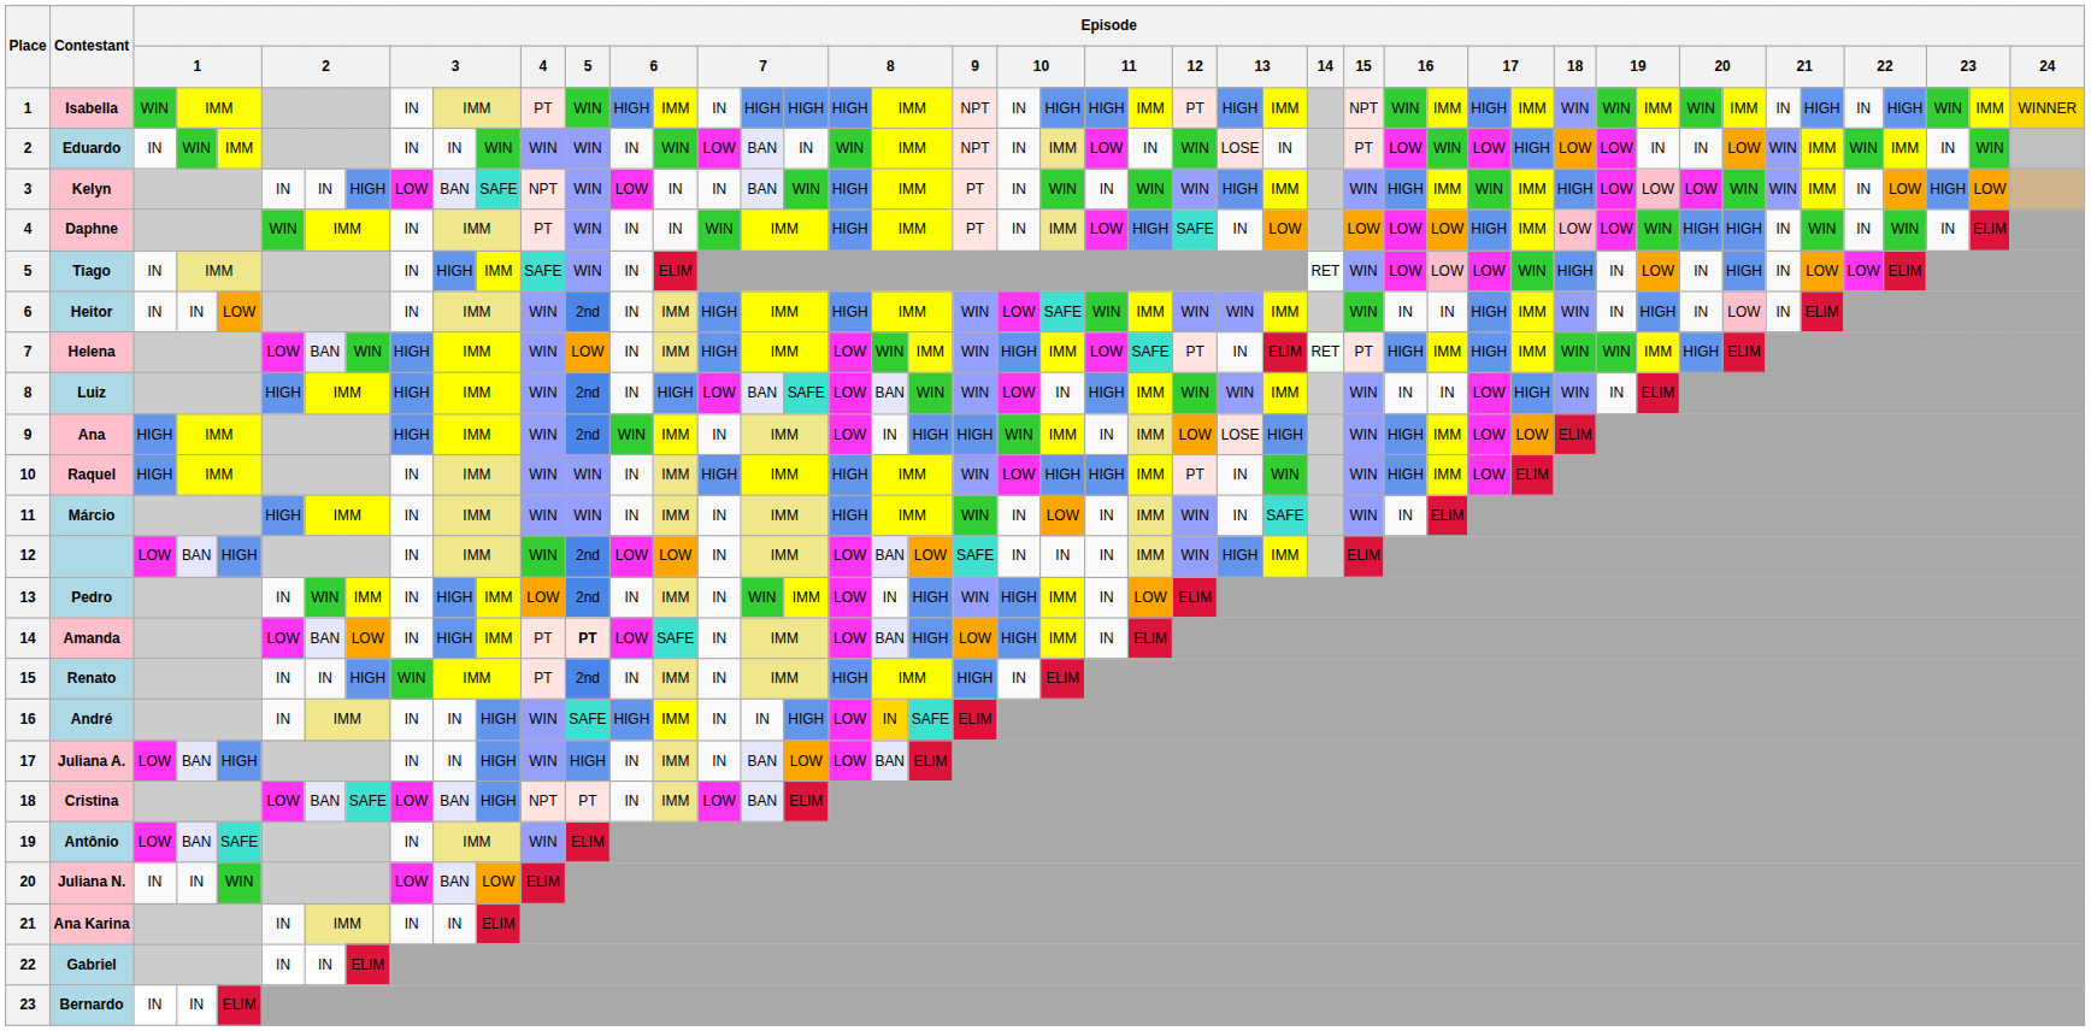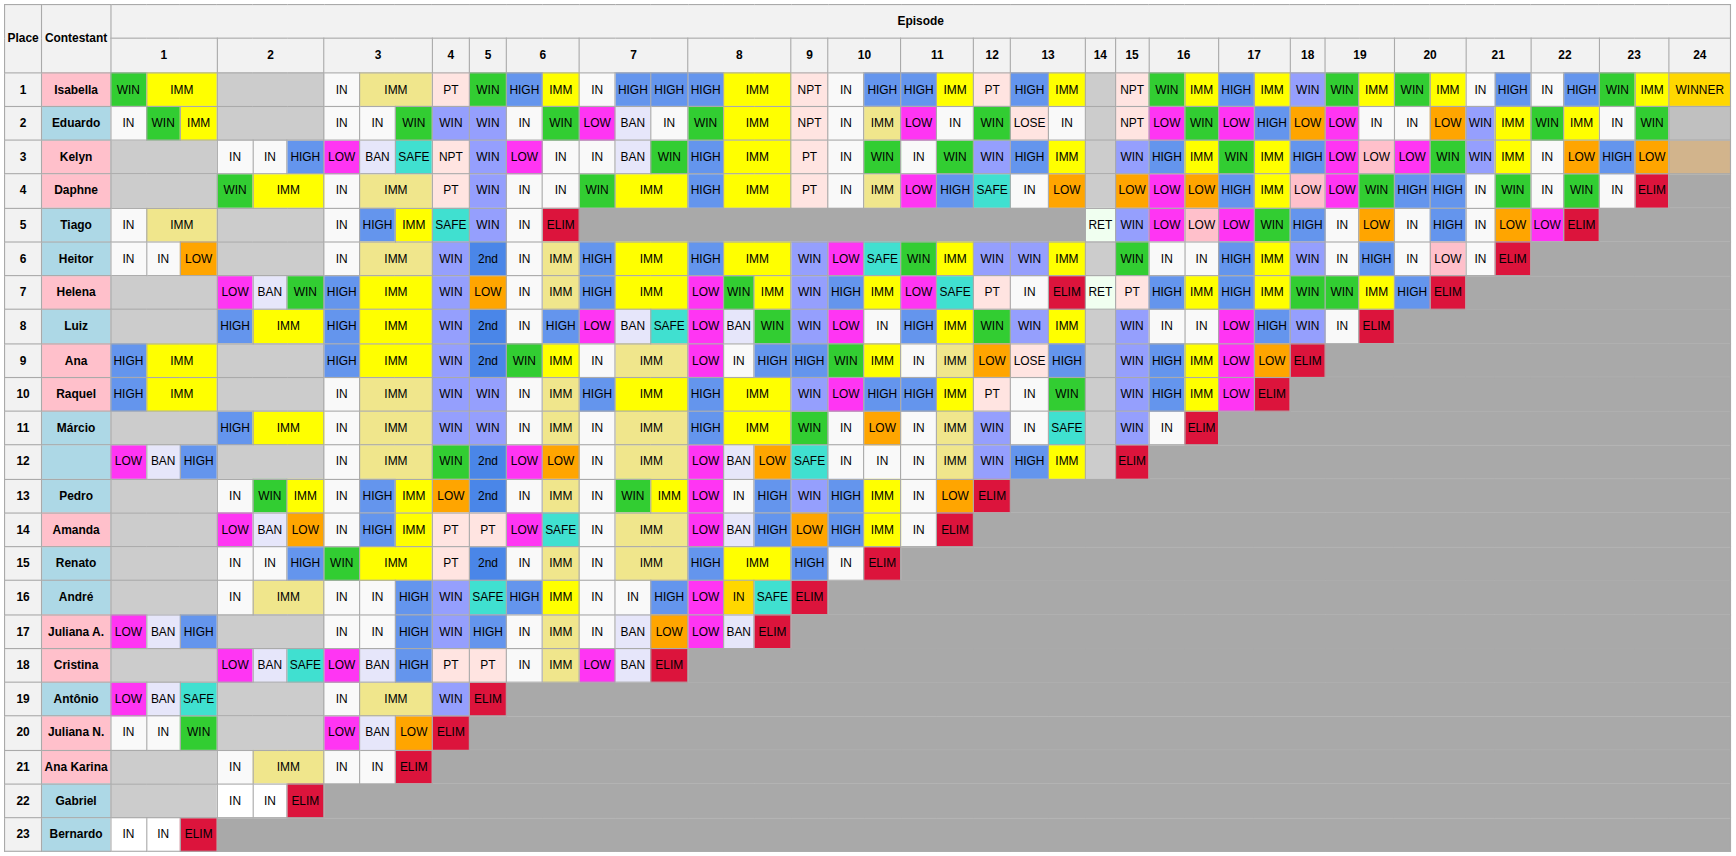Eduardo | Episode / 15: PT -> NPT
Amanda | Episode / 5: bold -> normal
Cristina | Episode / 4: NPT -> PT
